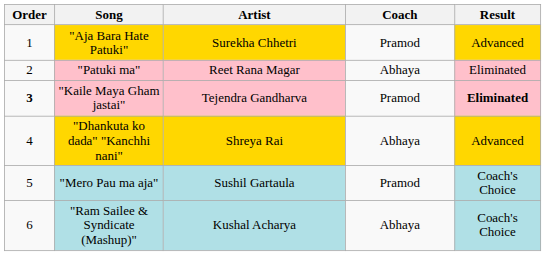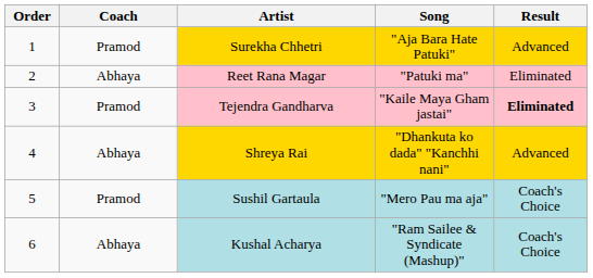columns swapped: Coach <-> Song
Tejendra Gandharva | Order: bold -> normal
